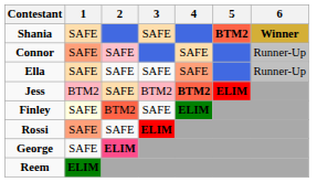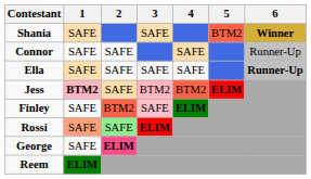Shania | 5: bold -> normal
Connor | 1: lightsalmon background -> no background
Connor | 2: pink background -> no background
Ella | 4: lightsalmon background -> no background
Ella | 6: normal -> bold
Jess | 1: normal -> bold
Jess | 4: bold -> normal
Finley | 1: lightyellow background -> no background
Finley | 3: no background -> pink background
Rossi | 2: no background -> lightgreen background
